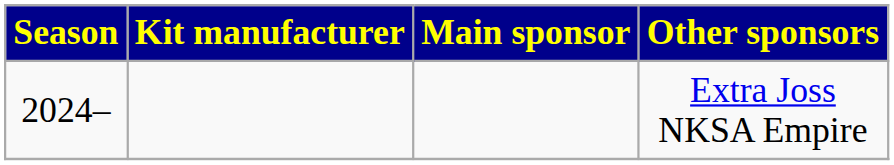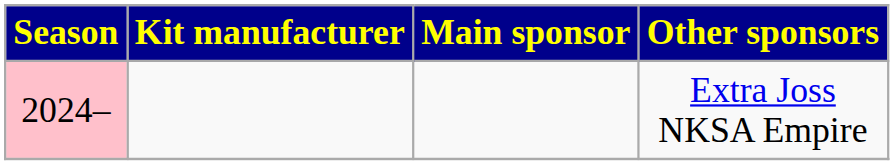Extra Joss NKSA Empire | Season: no background -> pink background
